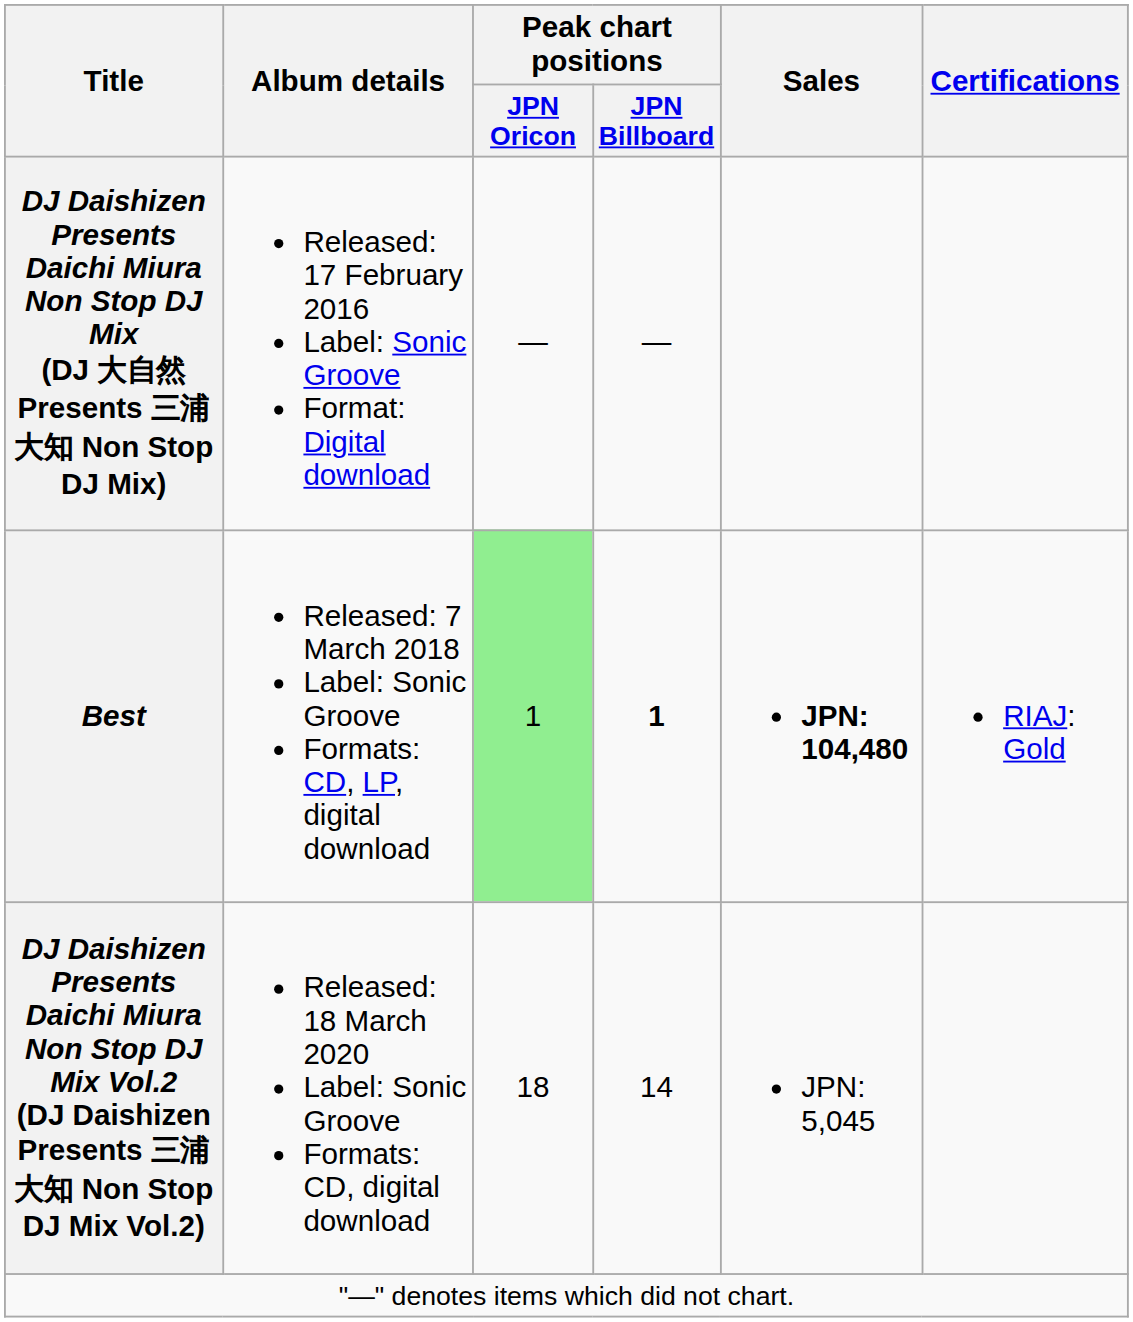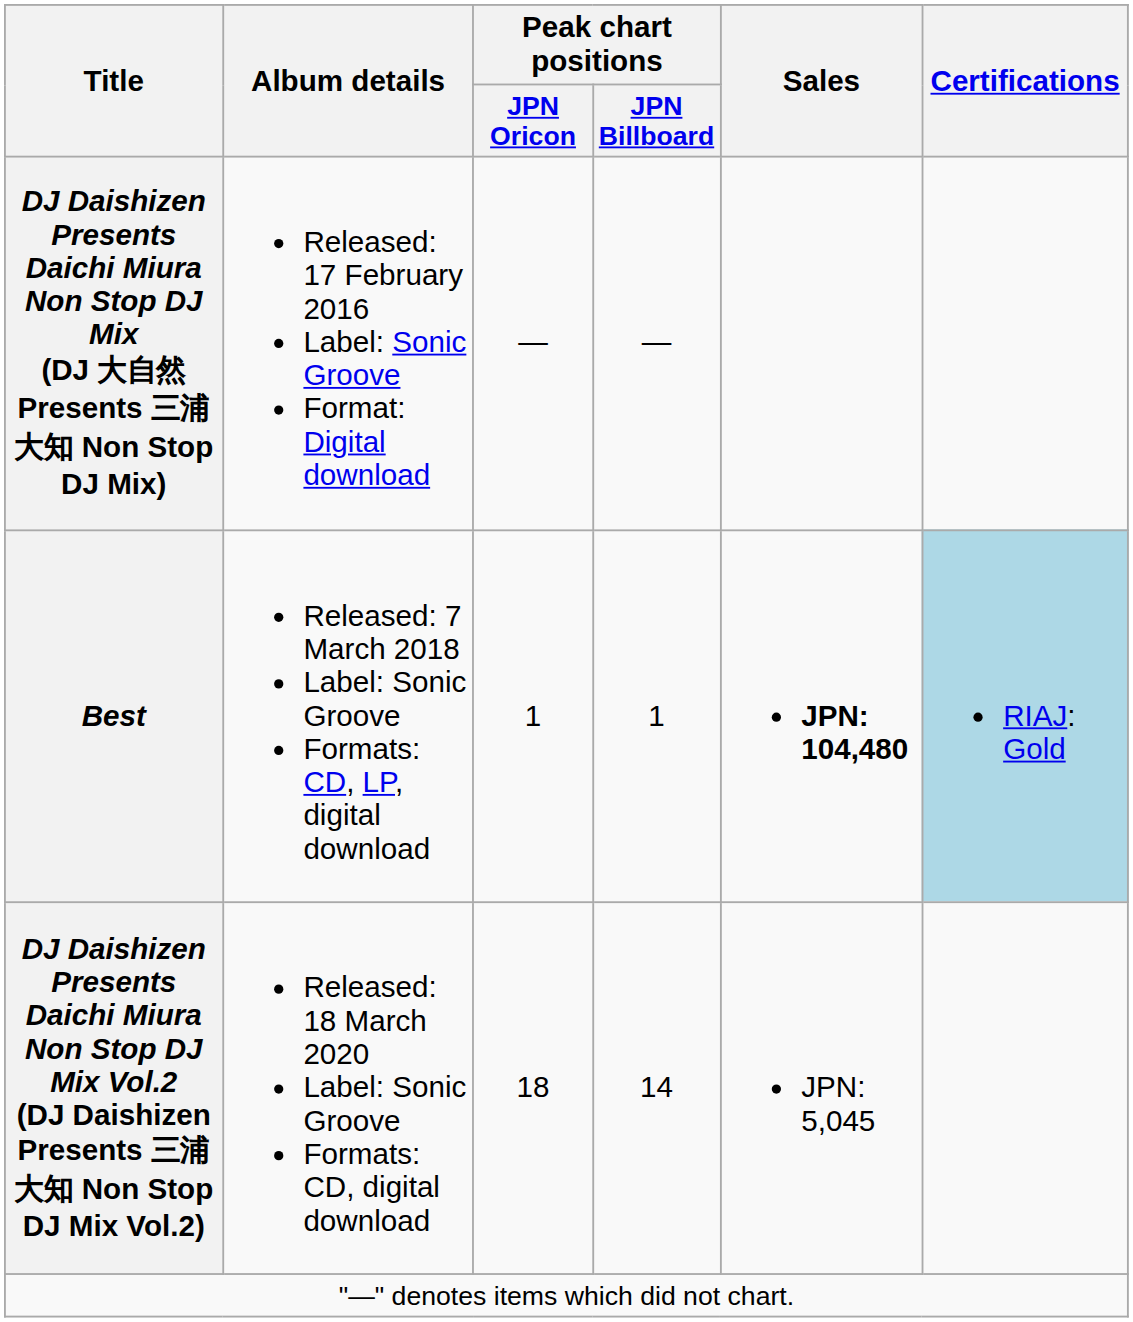Best | Peak chart positions / JPN Oricon: lightgreen background -> no background
Best | Peak chart positions / JPN Billboard: bold -> normal
Best | Certifications: no background -> lightblue background
